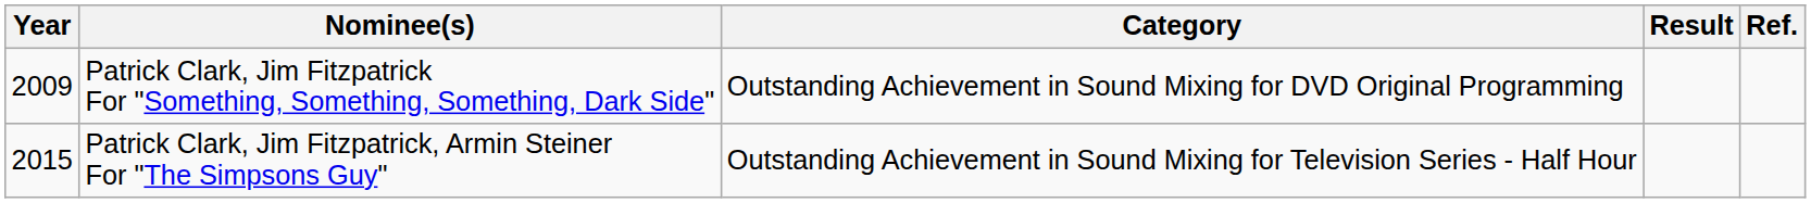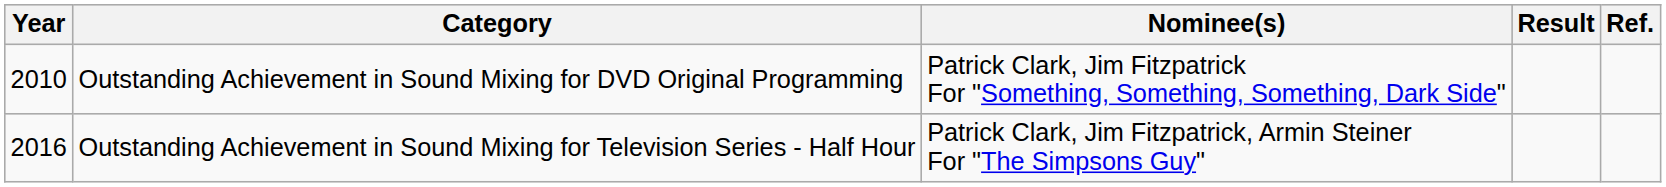columns swapped: Category <-> Nominee(s)
row 2 | Year: 2009 -> 2010
row 3 | Year: 2015 -> 2016
